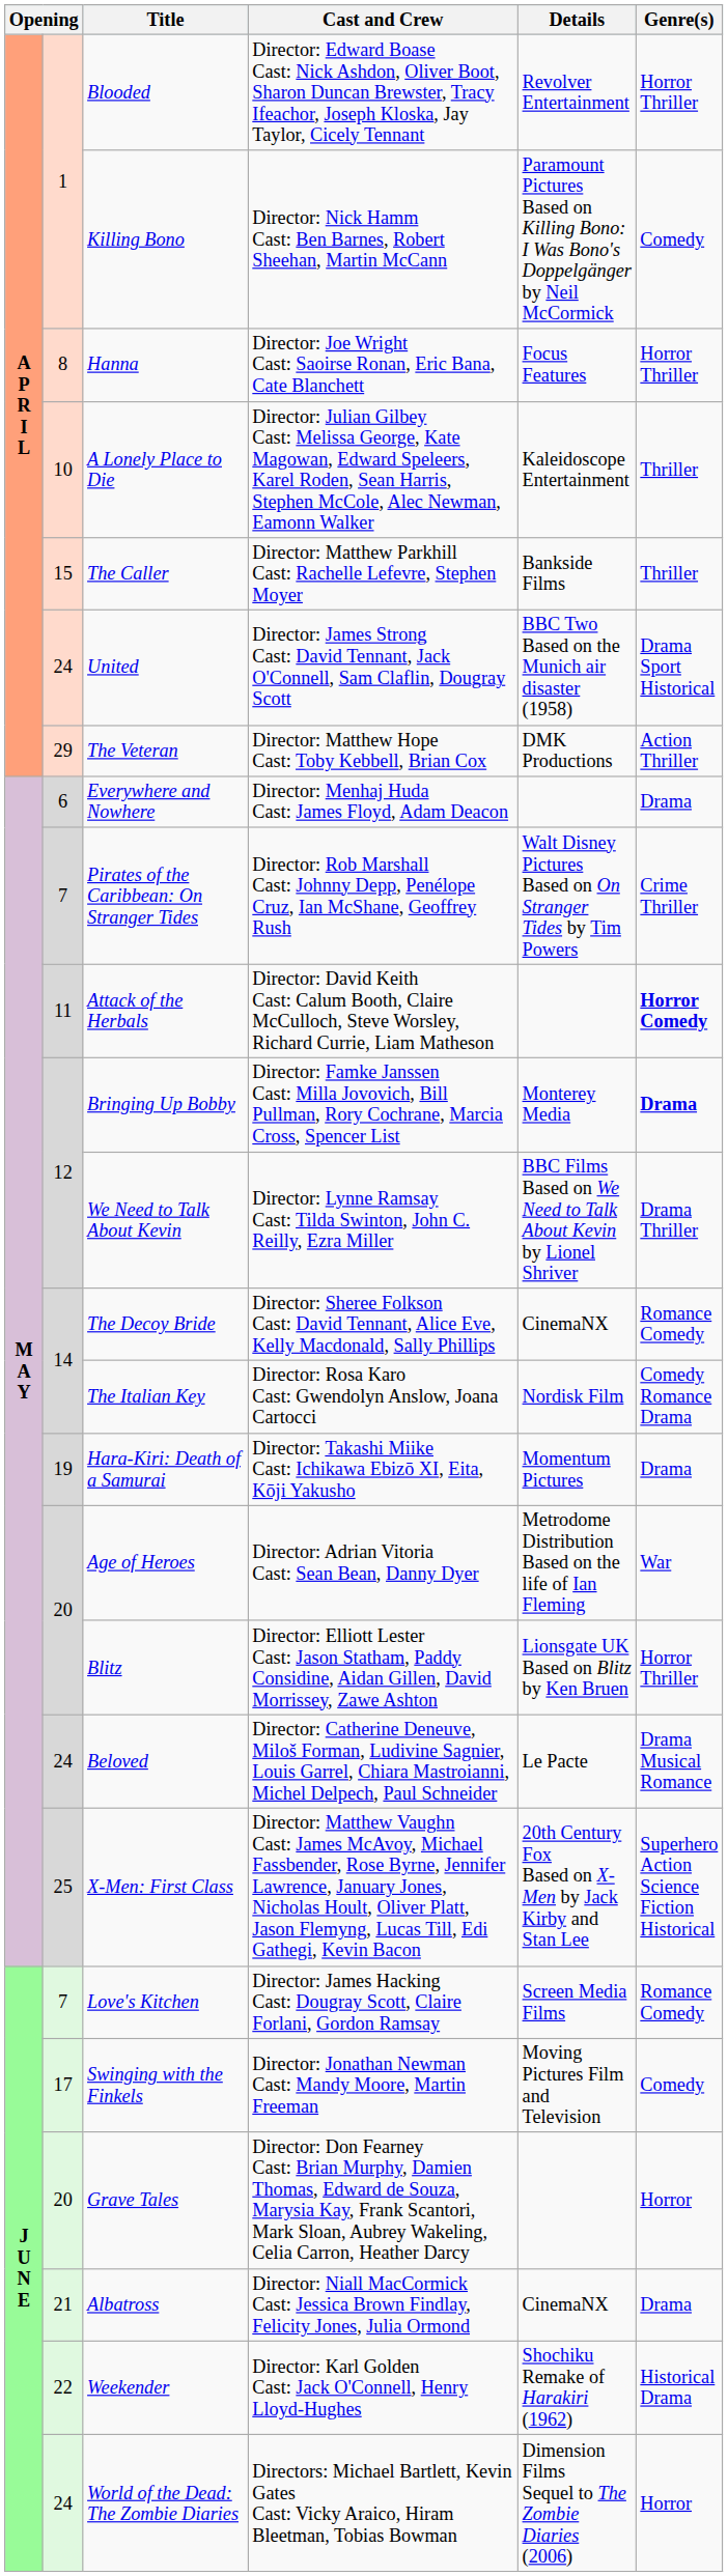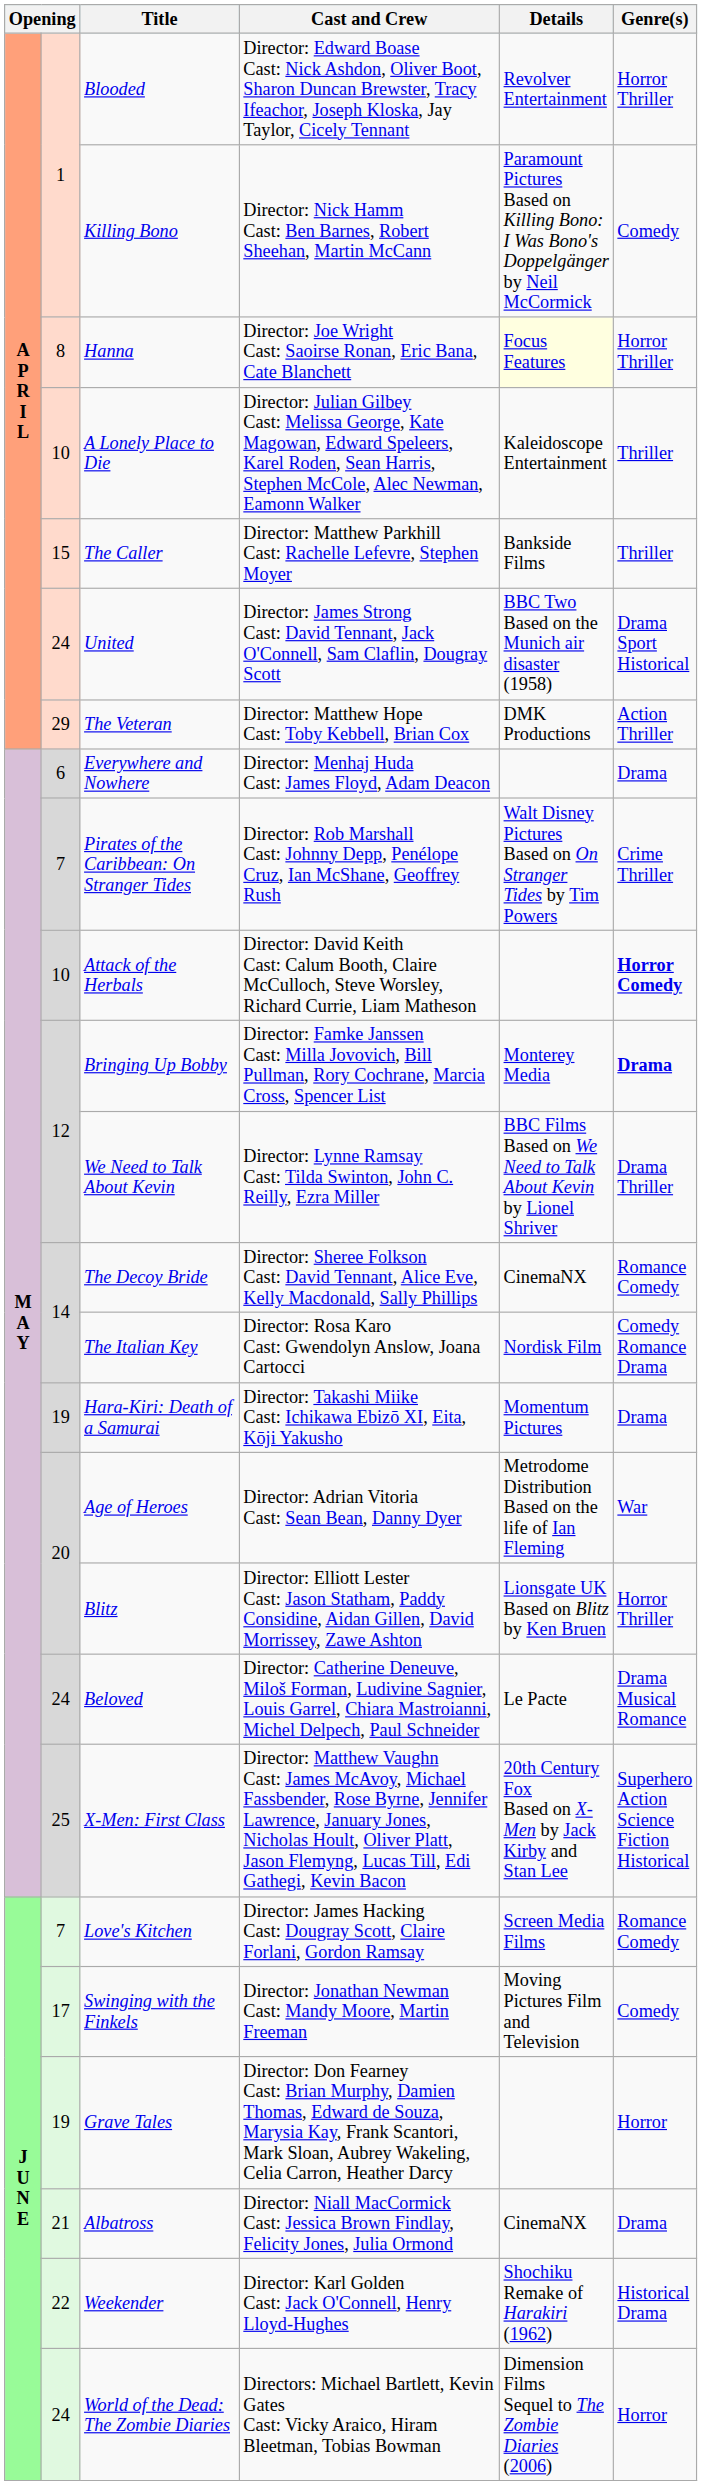Hanna | Details: no background -> lightyellow background
Attack of the Herbals | column 2: 11 -> 10
Grave Tales | column 2: 20 -> 19
